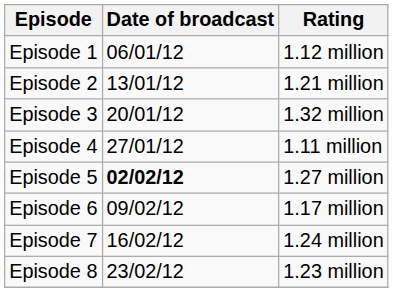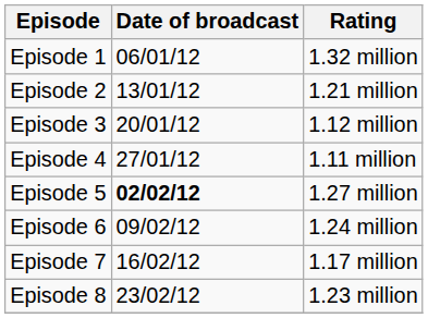Episode 1 | Rating: 1.12 million -> 1.32 million
Episode 3 | Rating: 1.32 million -> 1.12 million
Episode 6 | Rating: 1.17 million -> 1.24 million
Episode 7 | Rating: 1.24 million -> 1.17 million
